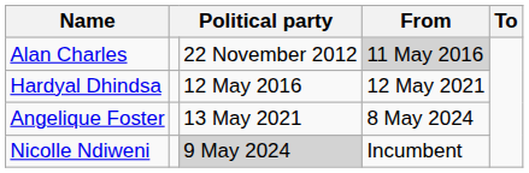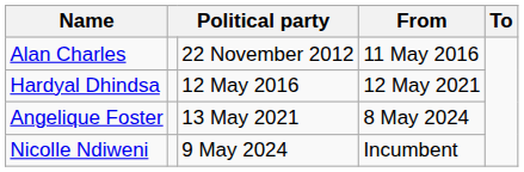Alan Charles | From: lightgrey background -> no background
Nicolle Ndiweni | column 3: lightgrey background -> no background
